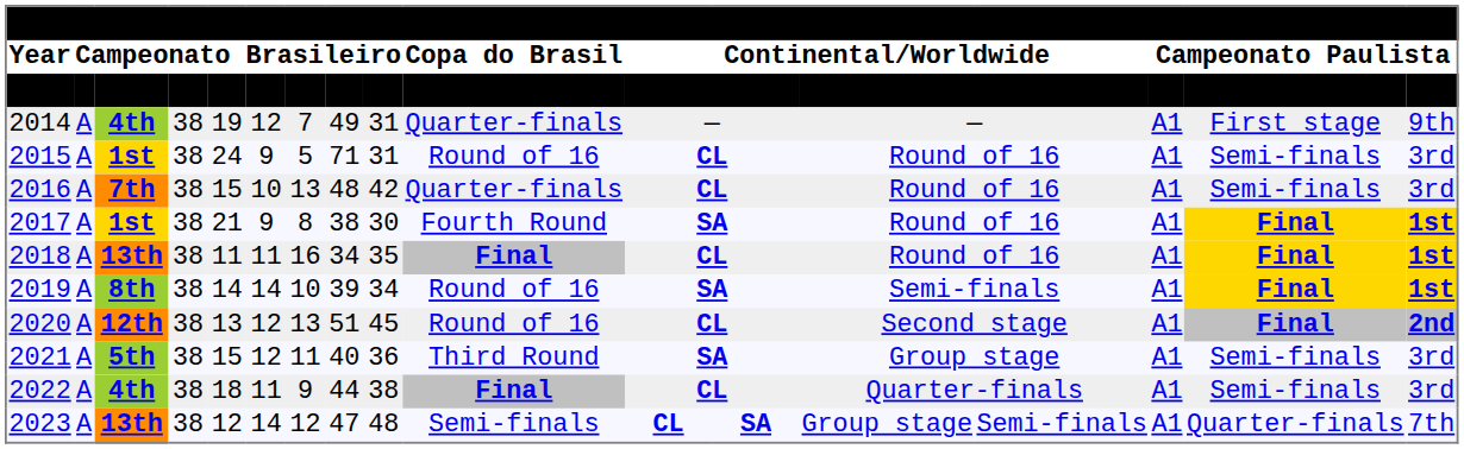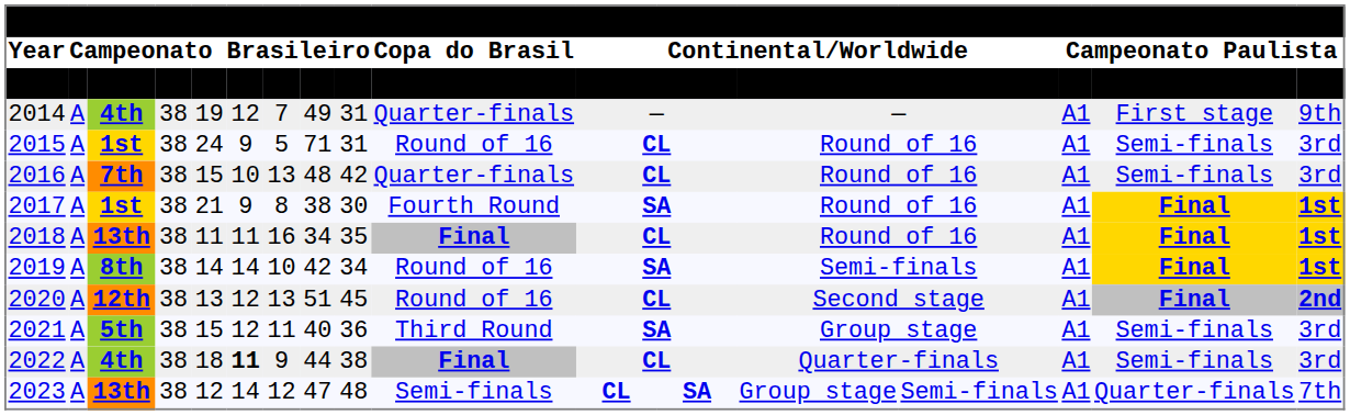2019 | column 8: 39 -> 42
2022 | column 6: normal -> bold
